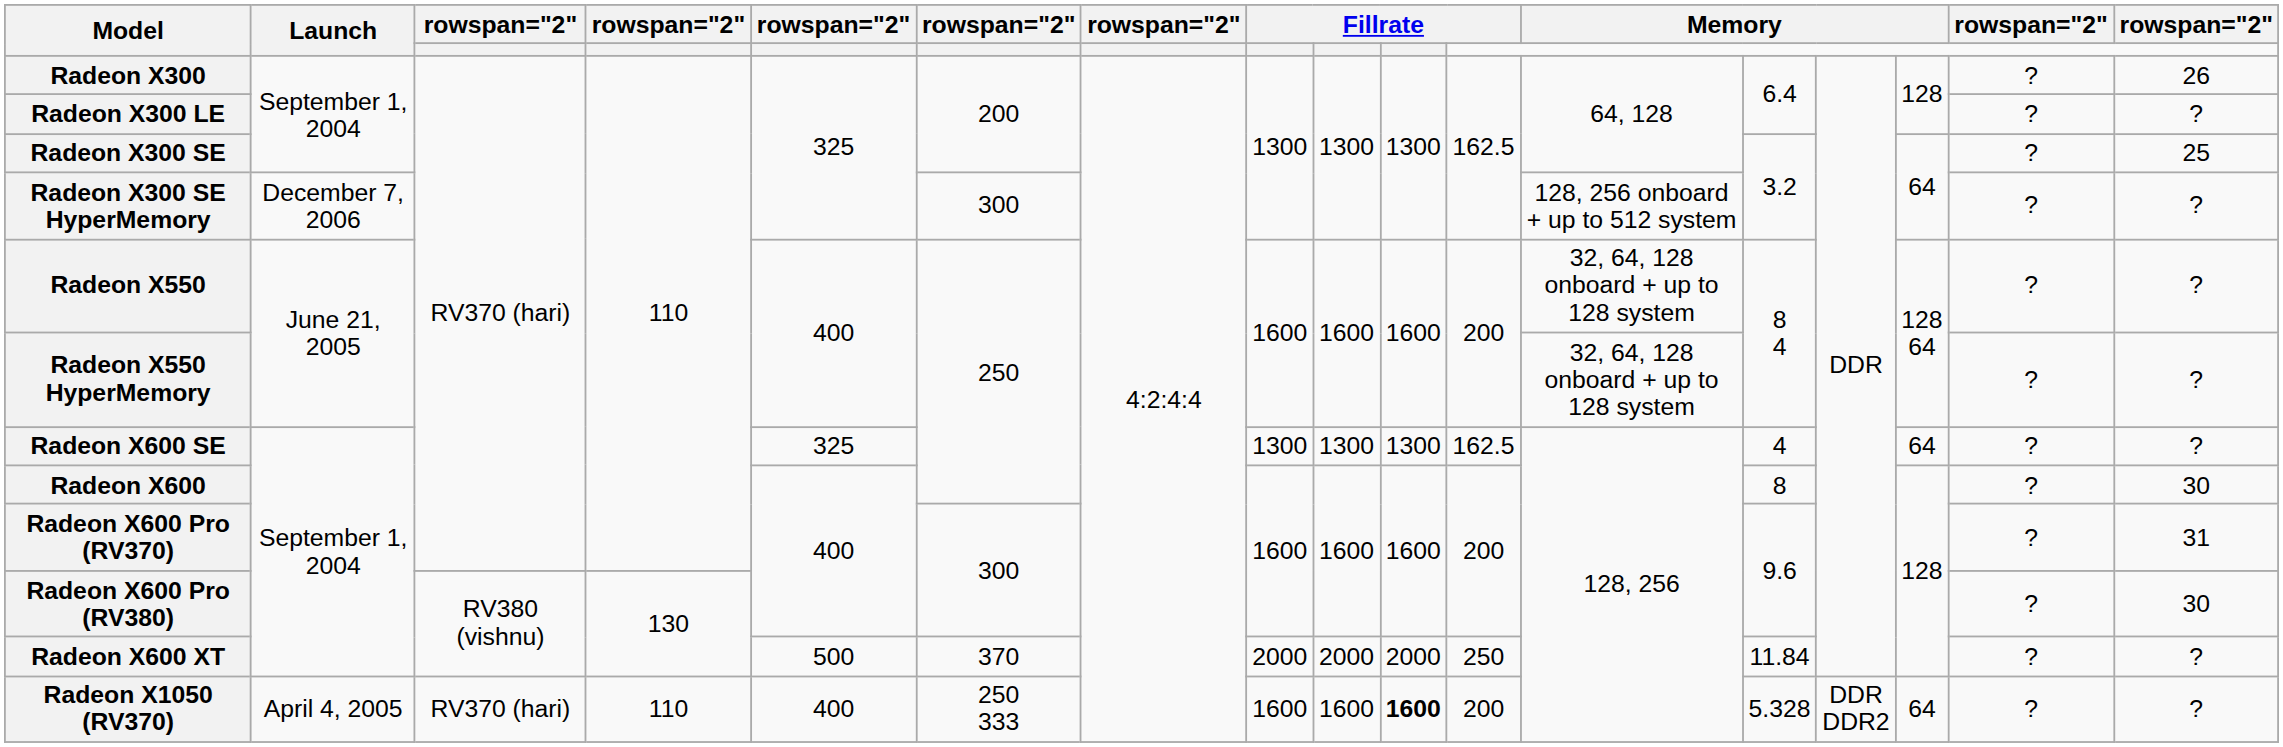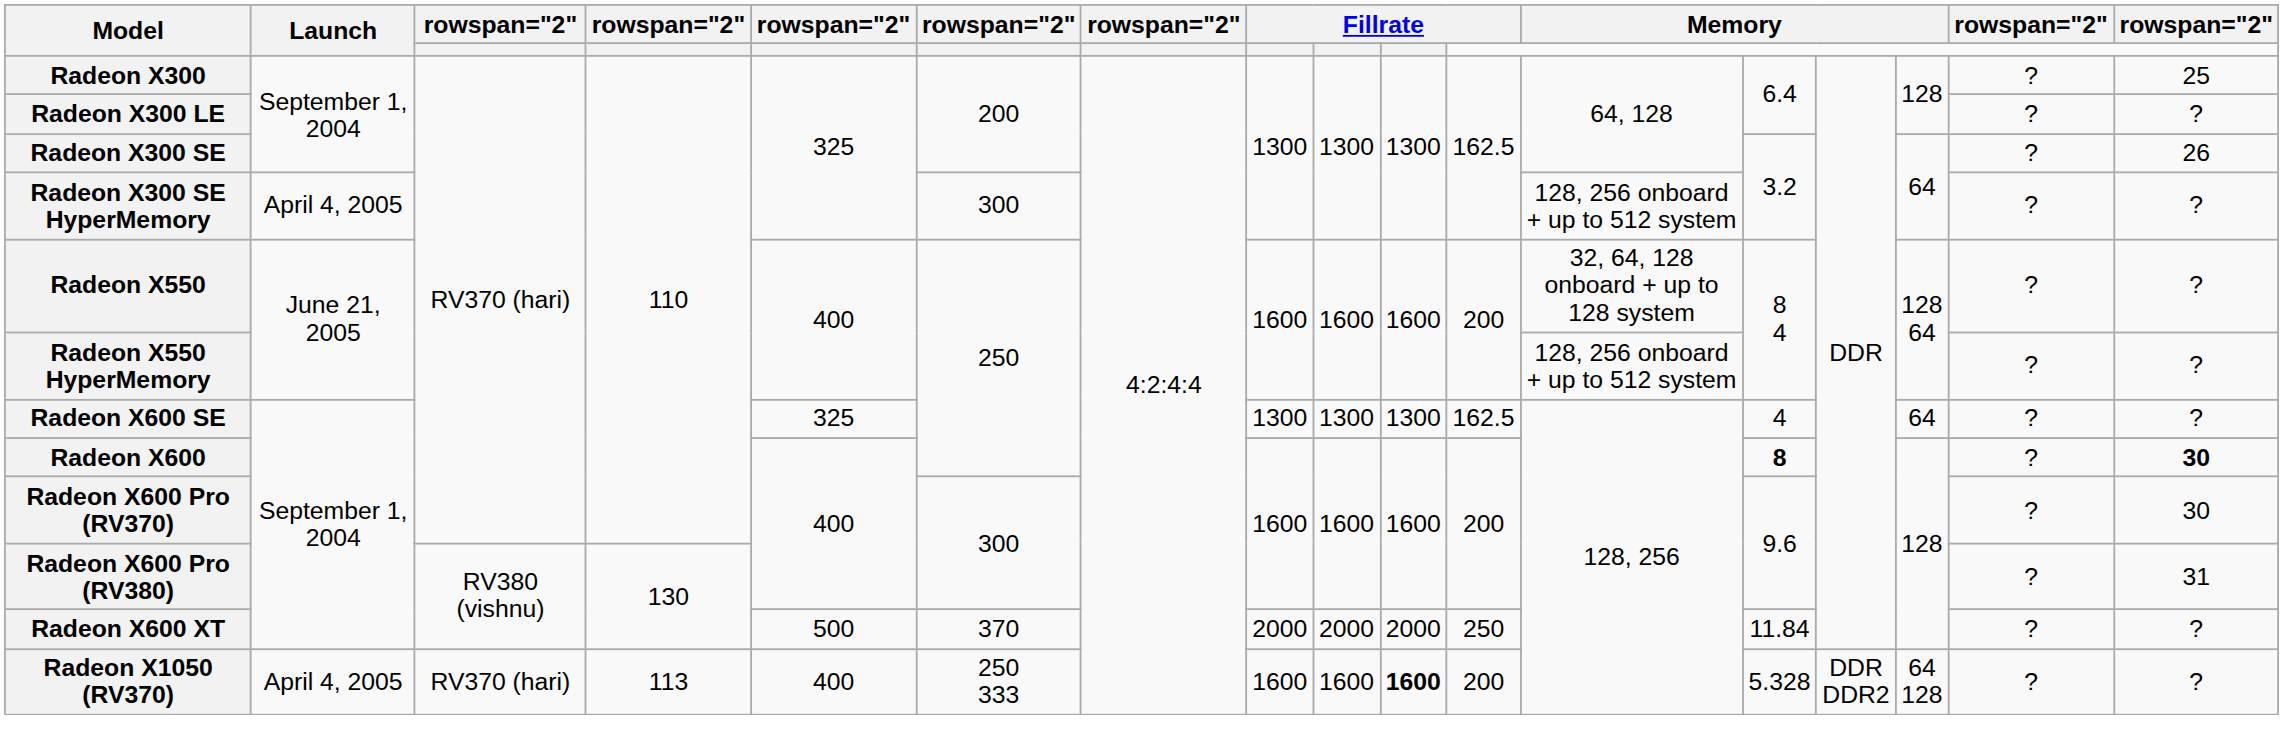Radeon X300 | column 17: 26 -> 25
Radeon X300 SE | column 17: 25 -> 26
Radeon X300 SE HyperMemory | Launch: December 7, 2006 -> April 4, 2005
Radeon X550 HyperMemory | column 12: 32, 64, 128 onboard + up to 128 system -> 128, 256 onboard + up to 512 system
Radeon X600 | column 13: normal -> bold
Radeon X600 | column 17: normal -> bold
Radeon X600 Pro (RV370) | column 17: 31 -> 30
Radeon X600 Pro (RV380) | column 17: 30 -> 31
Radeon X1050 (RV370) | column 4: 110 -> 113
Radeon X1050 (RV370) | column 15: 64 -> 64 128
